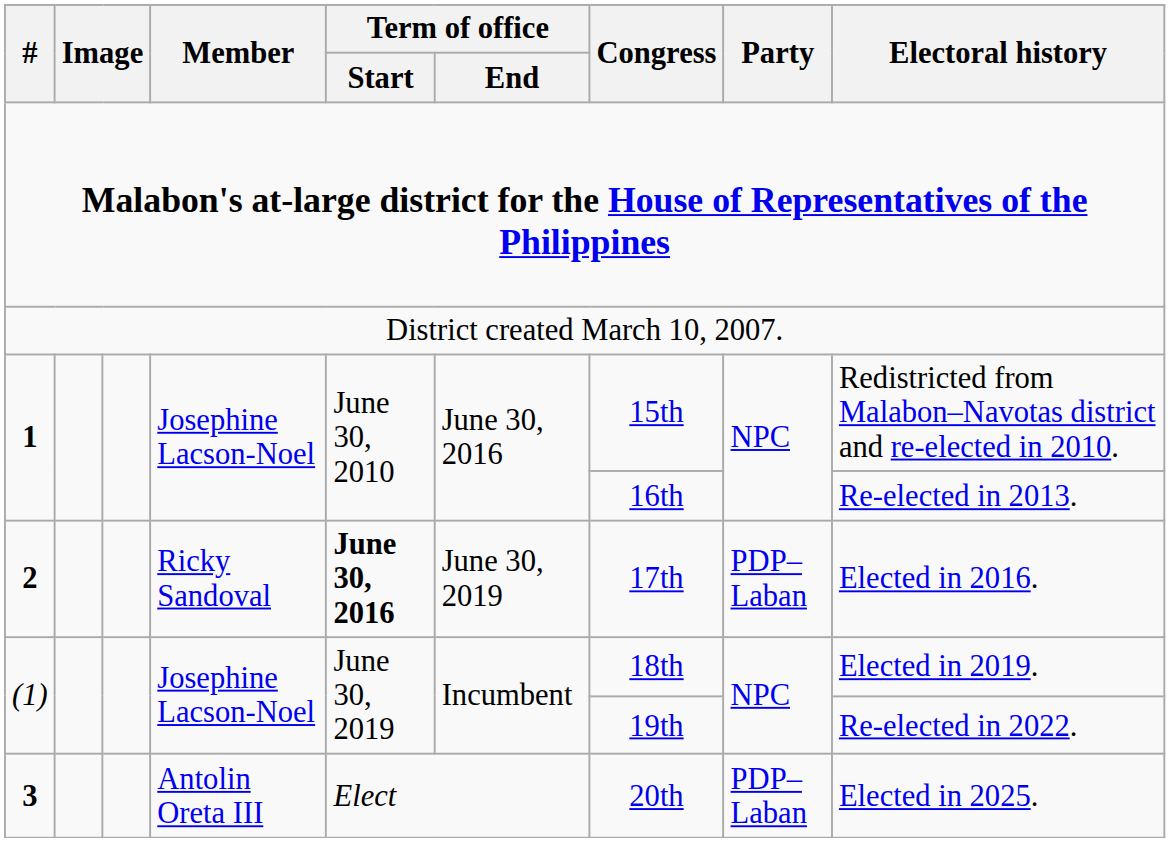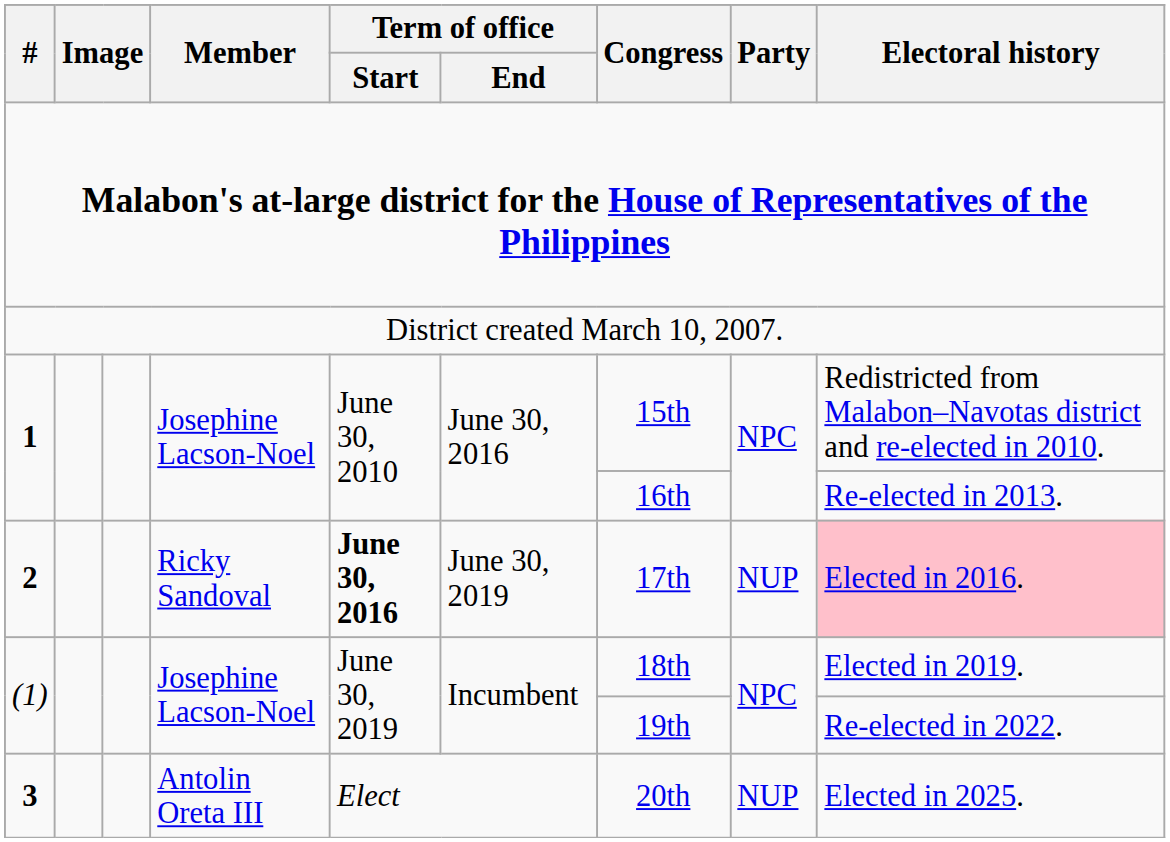2 | Party: PDP–Laban -> NUP
2 | Electoral history: no background -> pink background
3 | Party: PDP–Laban -> NUP
